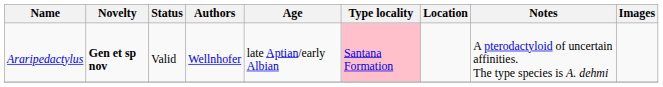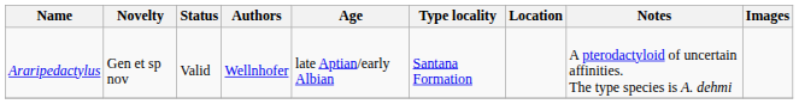Araripedactylus | Novelty: bold -> normal
Araripedactylus | Type locality: pink background -> no background
